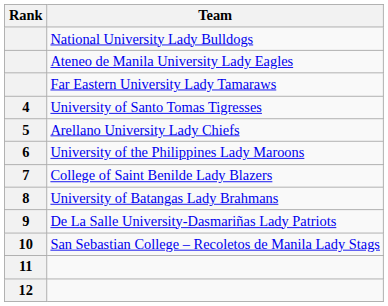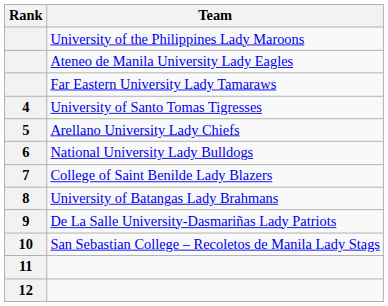row 2 | Team: National University Lady Bulldogs -> University of the Philippines Lady Maroons
row 7 | Team: University of the Philippines Lady Maroons -> National University Lady Bulldogs
